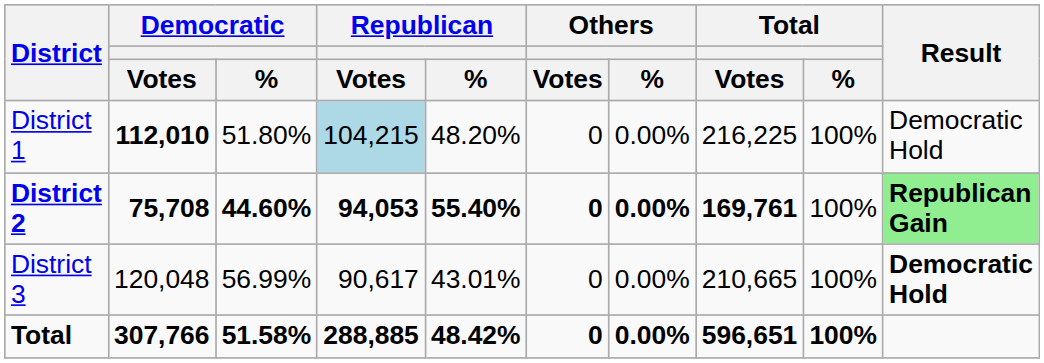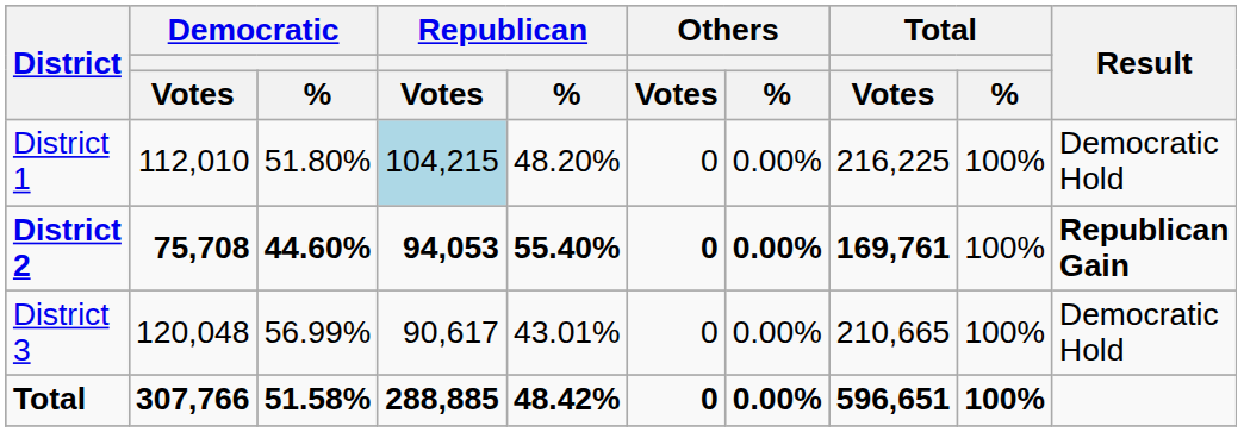District 1 | Democratic / Votes: bold -> normal
District 2 | Result: lightgreen background -> no background
District 3 | Result: bold -> normal
